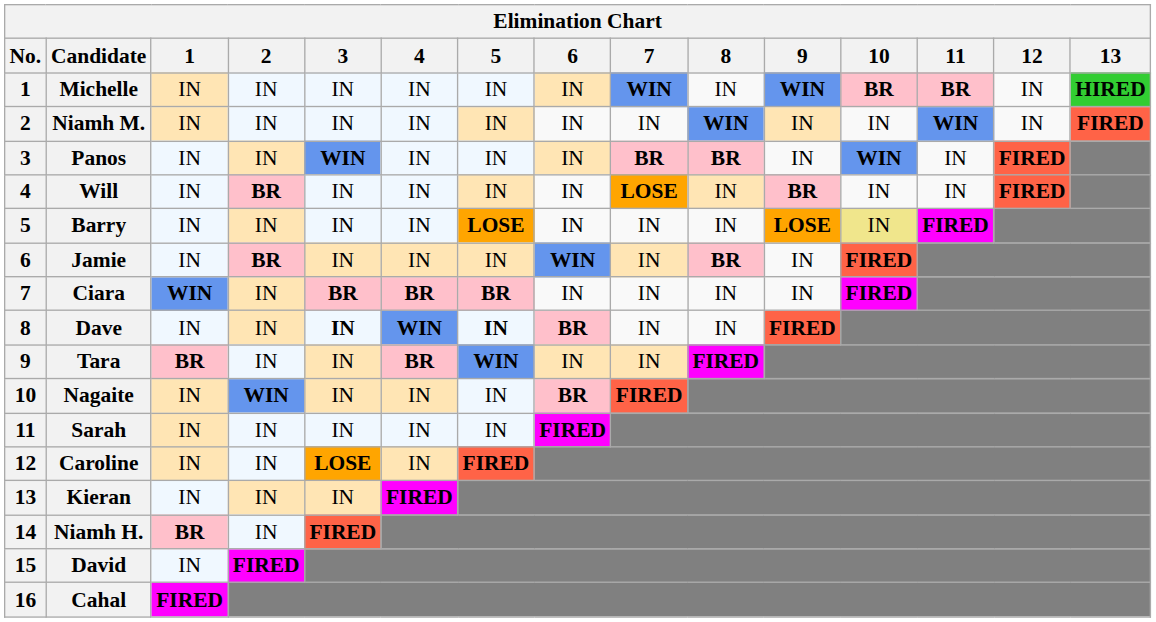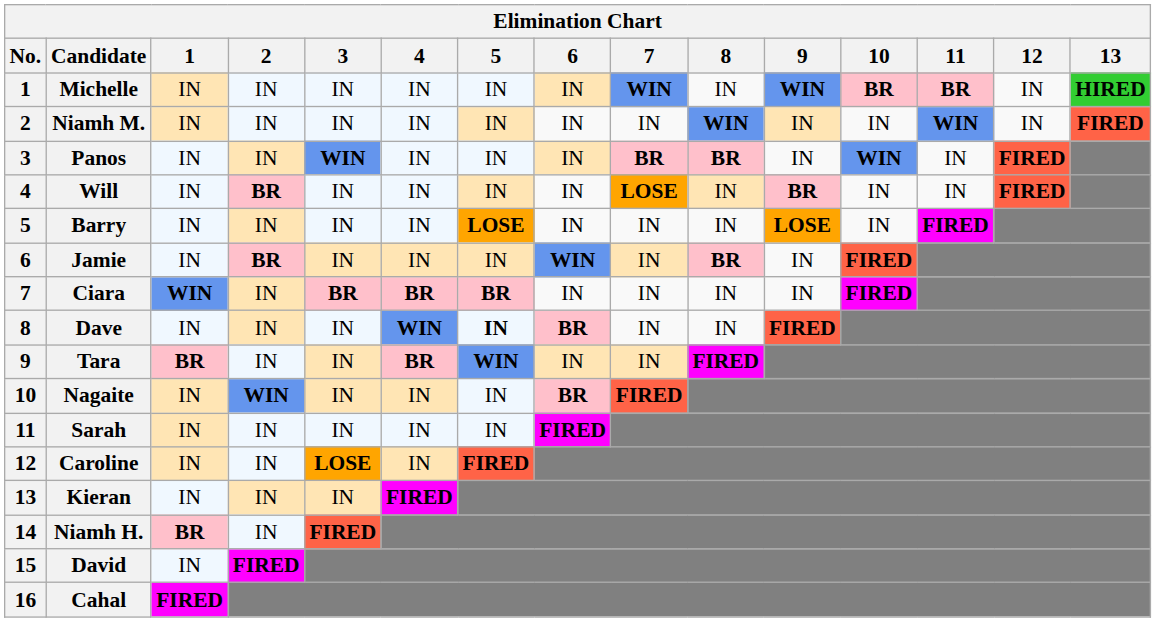Barry | Elimination Chart / 10: khaki background -> no background
Dave | Elimination Chart / 3: bold -> normal
